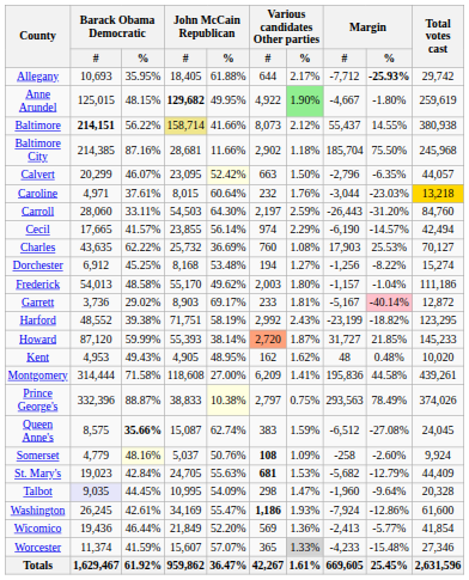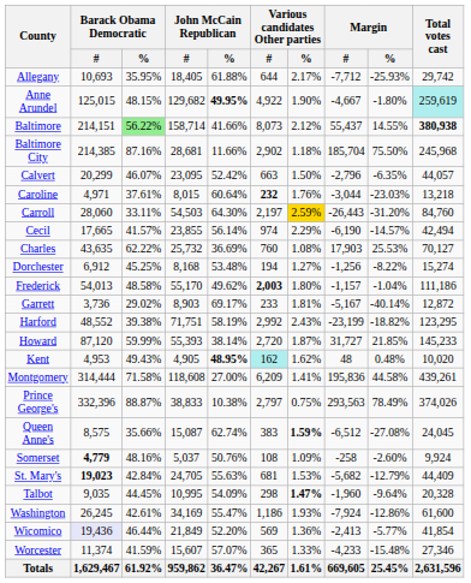Allegany | Margin / %: bold -> normal
Anne Arundel | John McCain Republican / #: bold -> normal
Anne Arundel | John McCain Republican / %: normal -> bold
Anne Arundel | Various candidates Other parties / %: lightgreen background -> no background
Anne Arundel | Total votes cast: no background -> paleturquoise background
Baltimore | Barack Obama Democratic / #: bold -> normal
Baltimore | Barack Obama Democratic / %: no background -> lightgreen background
Baltimore | John McCain Republican / #: khaki background -> no background
Baltimore | Total votes cast: normal -> bold
Calvert | John McCain Republican / %: lightyellow background -> no background
Caroline | Various candidates Other parties / #: normal -> bold
Caroline | Total votes cast: gold background -> no background
Carroll | Various candidates Other parties / %: no background -> gold background
Frederick | Various candidates Other parties / #: normal -> bold
Garrett | Margin / %: pink background -> no background
Howard | Various candidates Other parties / #: lightsalmon background -> no background
Kent | John McCain Republican / %: normal -> bold
Kent | Various candidates Other parties / #: no background -> paleturquoise background
Prince George's | John McCain Republican / %: lightyellow background -> no background
Queen Anne's | Barack Obama Democratic / %: bold -> normal
Queen Anne's | Various candidates Other parties / %: normal -> bold
Somerset | Barack Obama Democratic / #: normal -> bold
Somerset | Barack Obama Democratic / %: lightyellow background -> no background
Somerset | Various candidates Other parties / #: bold -> normal
St. Mary's | Barack Obama Democratic / #: normal -> bold
St. Mary's | Various candidates Other parties / #: bold -> normal
Talbot | Barack Obama Democratic / #: lavender background -> no background
Talbot | Various candidates Other parties / %: normal -> bold
Washington | Various candidates Other parties / #: bold -> normal
Wicomico | Barack Obama Democratic / #: no background -> lavender background
Worcester | Various candidates Other parties / %: lightgrey background -> no background
